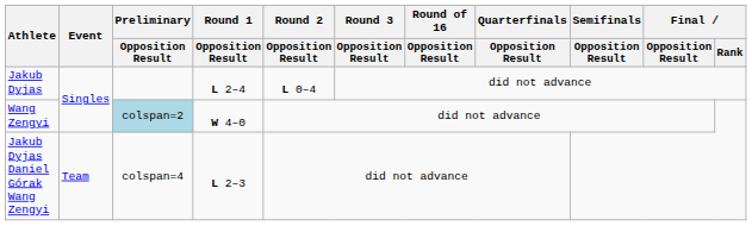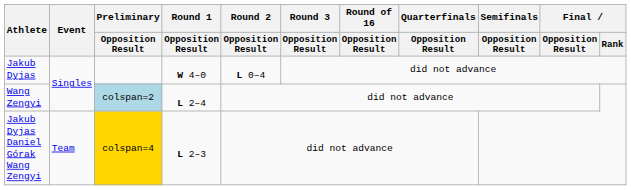Jakub Dyjas | Round 1 / Opposition Result: L 2–4 -> W 4–0
Wang Zengyi | Round 1 / Opposition Result: W 4–0 -> L 2–4
Jakub Dyjas Daniel Górak Wang Zengyi | Preliminary / Opposition Result: no background -> gold background
